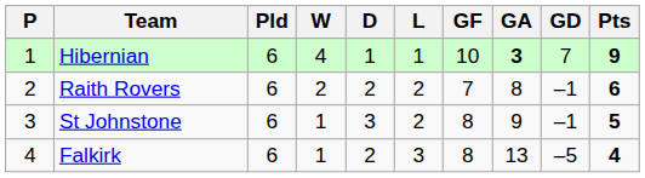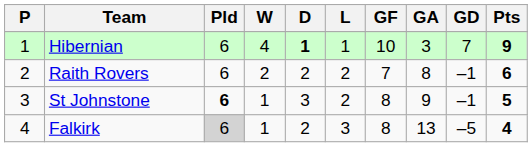Hibernian | D: normal -> bold
Hibernian | GA: bold -> normal
St Johnstone | Pld: normal -> bold
Falkirk | Pld: no background -> lightgrey background
